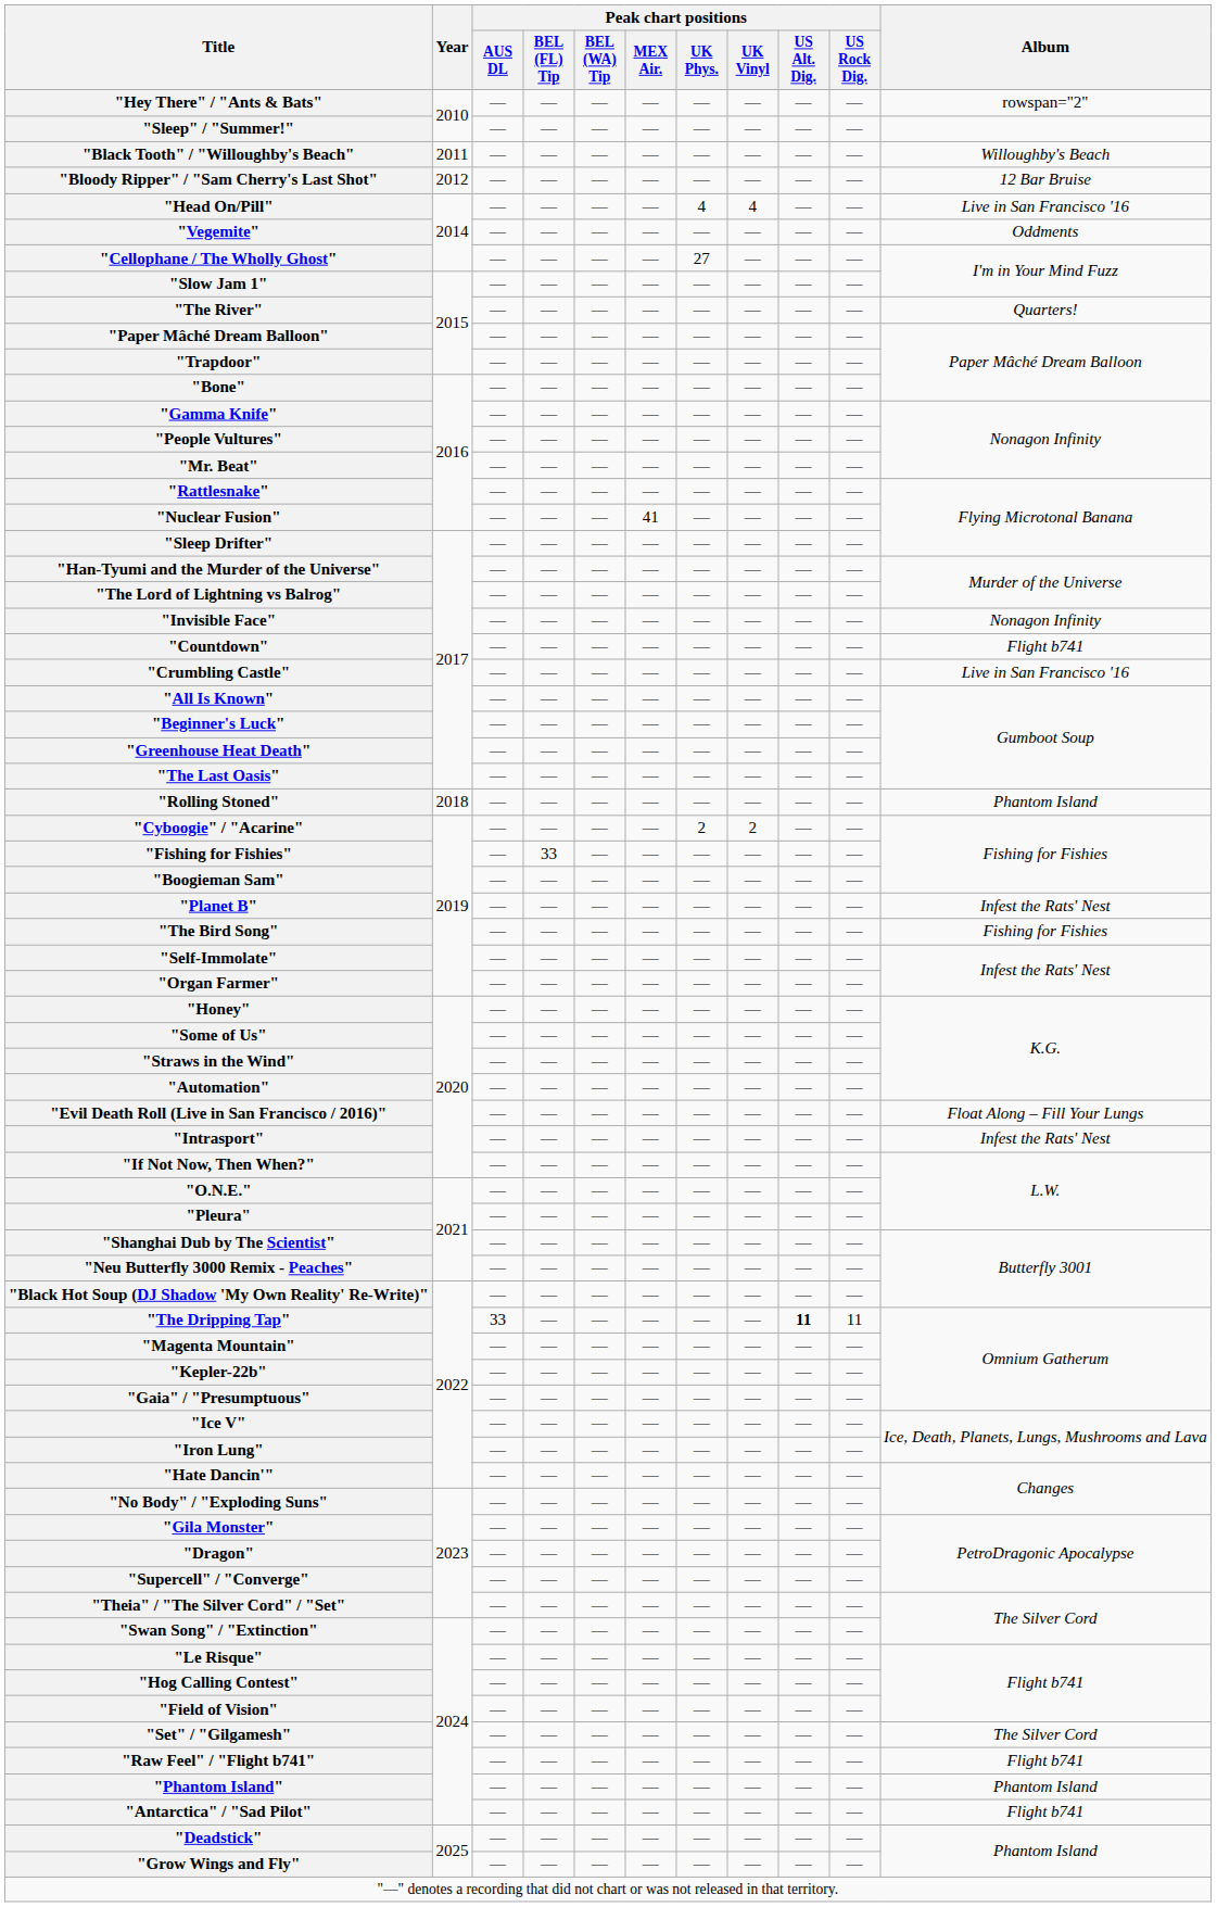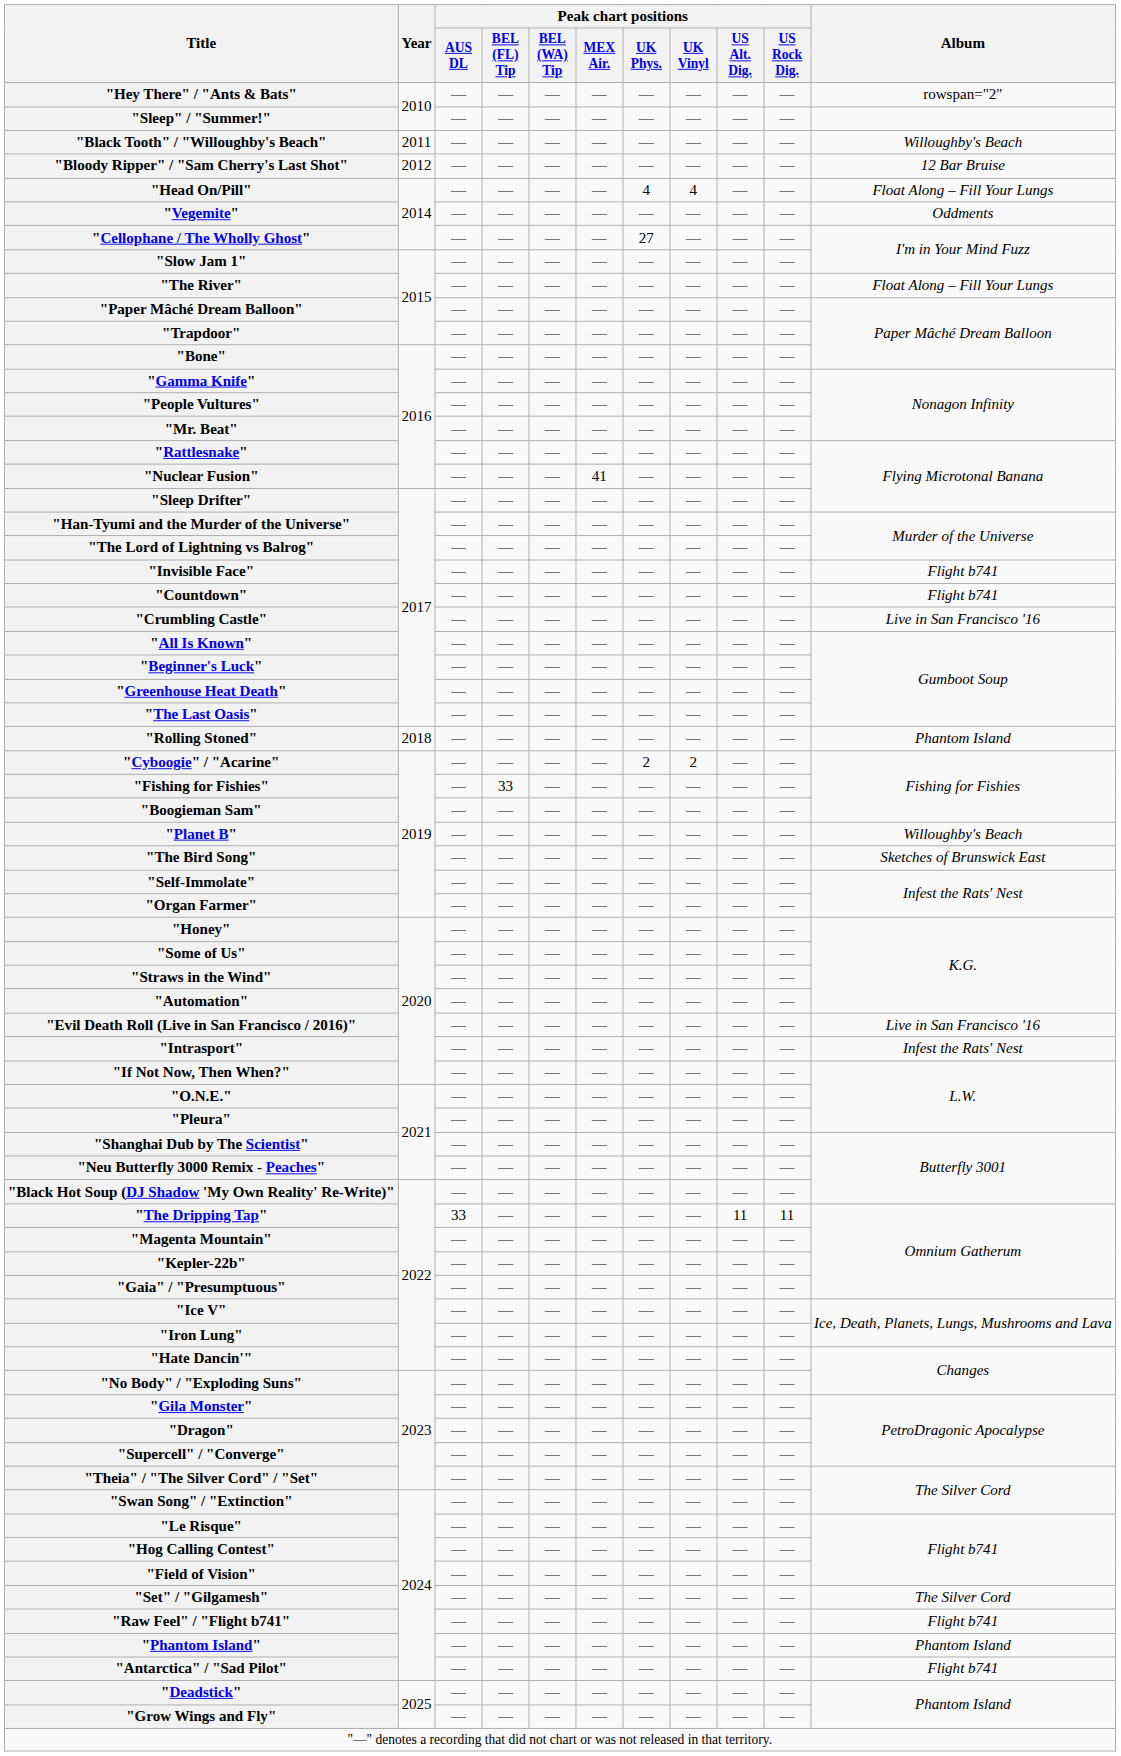"Head On/Pill" | Album: Live in San Francisco '16 -> Float Along – Fill Your Lungs
"The River" | Album: Quarters! -> Float Along – Fill Your Lungs
"Invisible Face" | Album: Nonagon Infinity -> Flight b741
"Planet B" | Album: Infest the Rats' Nest -> Willoughby's Beach
"The Bird Song" | Album: Fishing for Fishies -> Sketches of Brunswick East
"Evil Death Roll (Live in San Francisco / 2016)" | Album: Float Along – Fill Your Lungs -> Live in San Francisco '16
"The Dripping Tap" | Peak chart positions / US Alt. Dig.: bold -> normal
